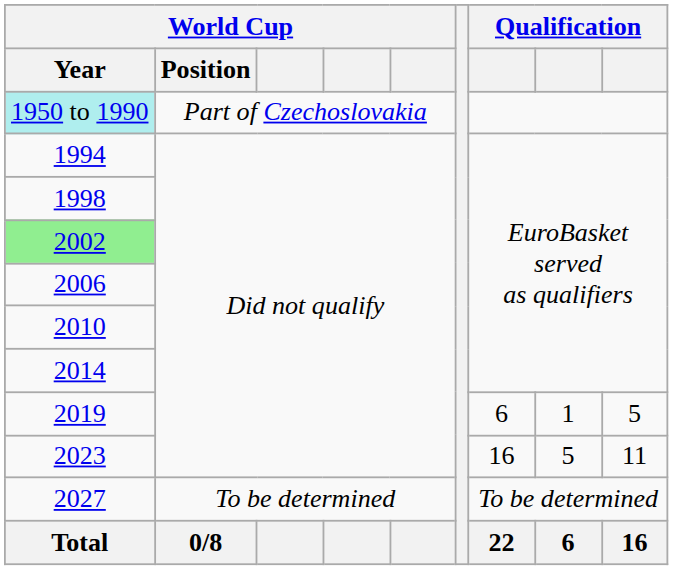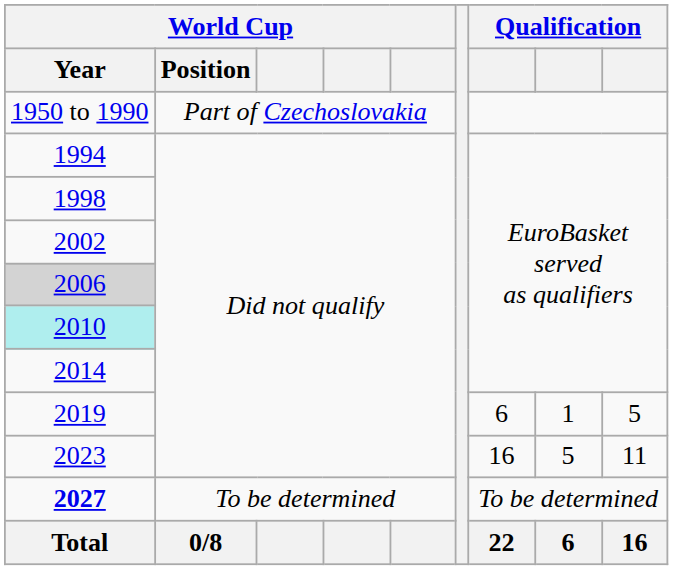1950 to 1990 | World Cup / Year: paleturquoise background -> no background
2002 | World Cup / Year: lightgreen background -> no background
2006 | World Cup / Year: no background -> lightgrey background
2010 | World Cup / Year: no background -> paleturquoise background
2027 | World Cup / Year: normal -> bold
